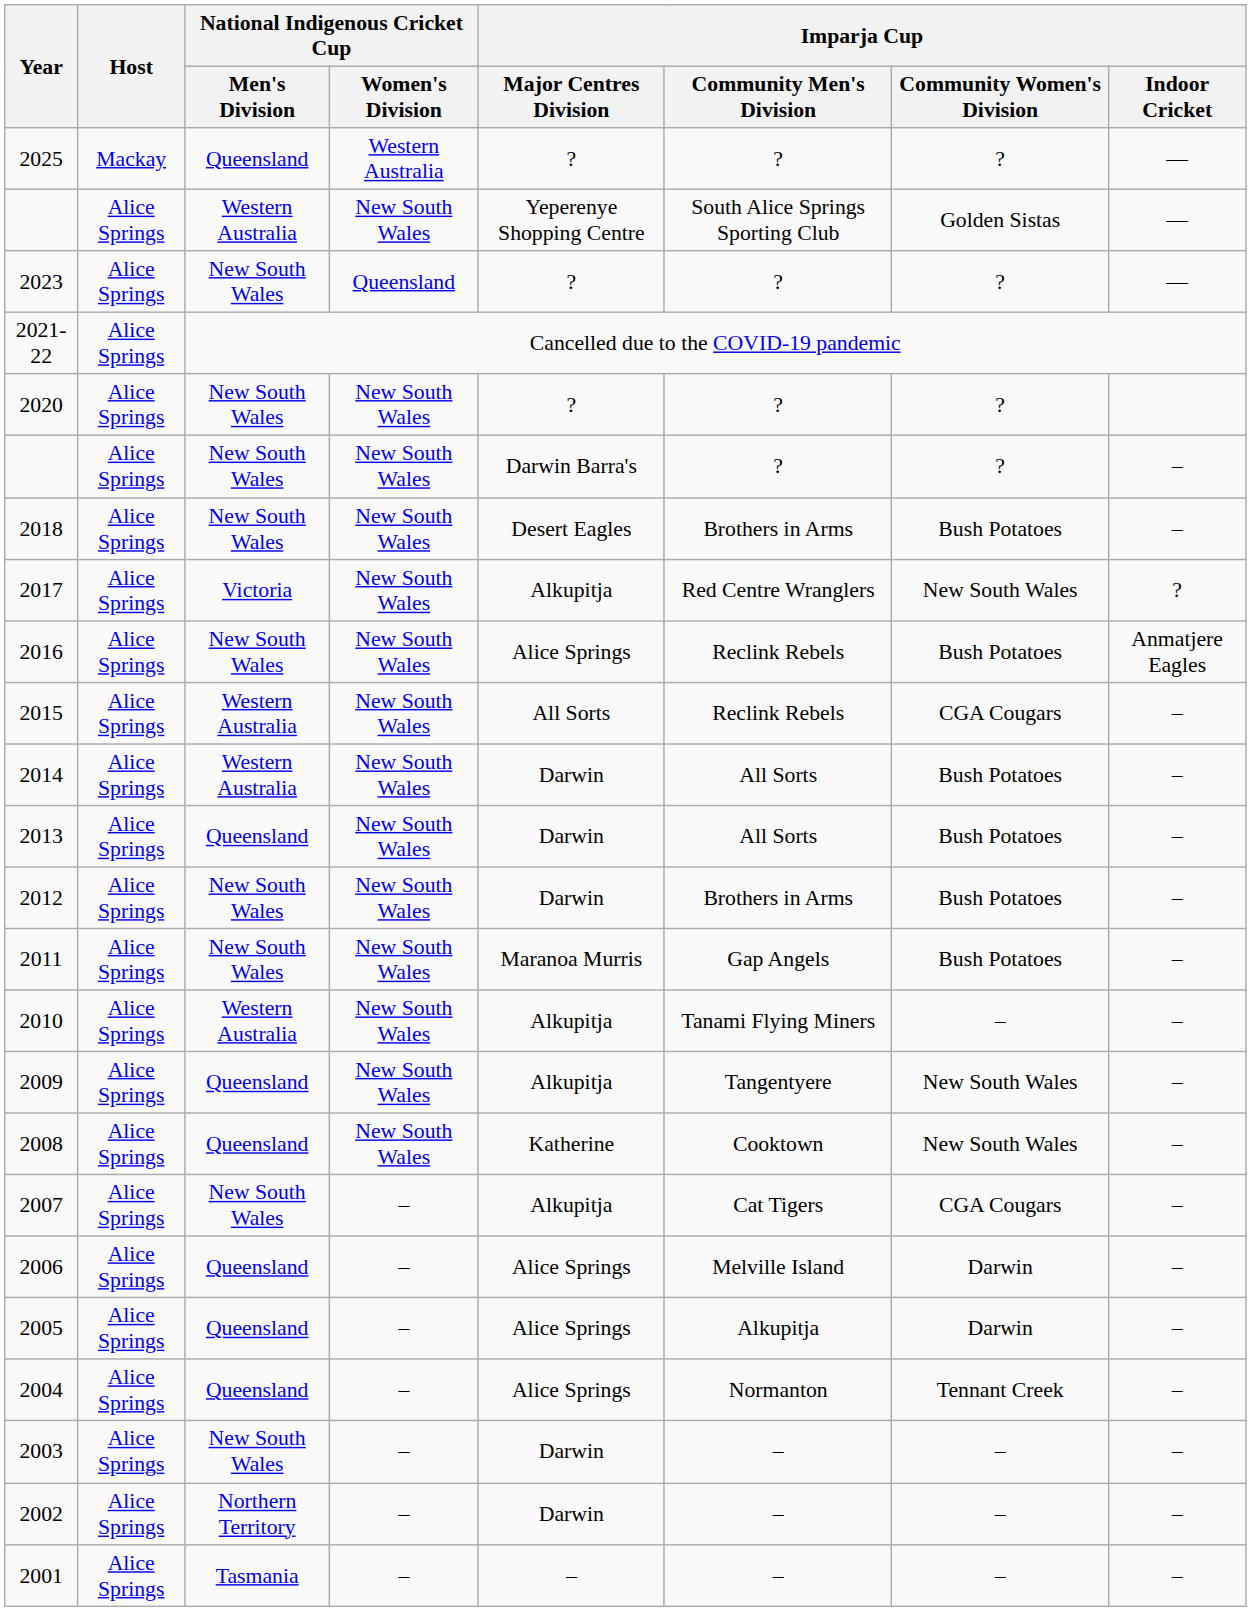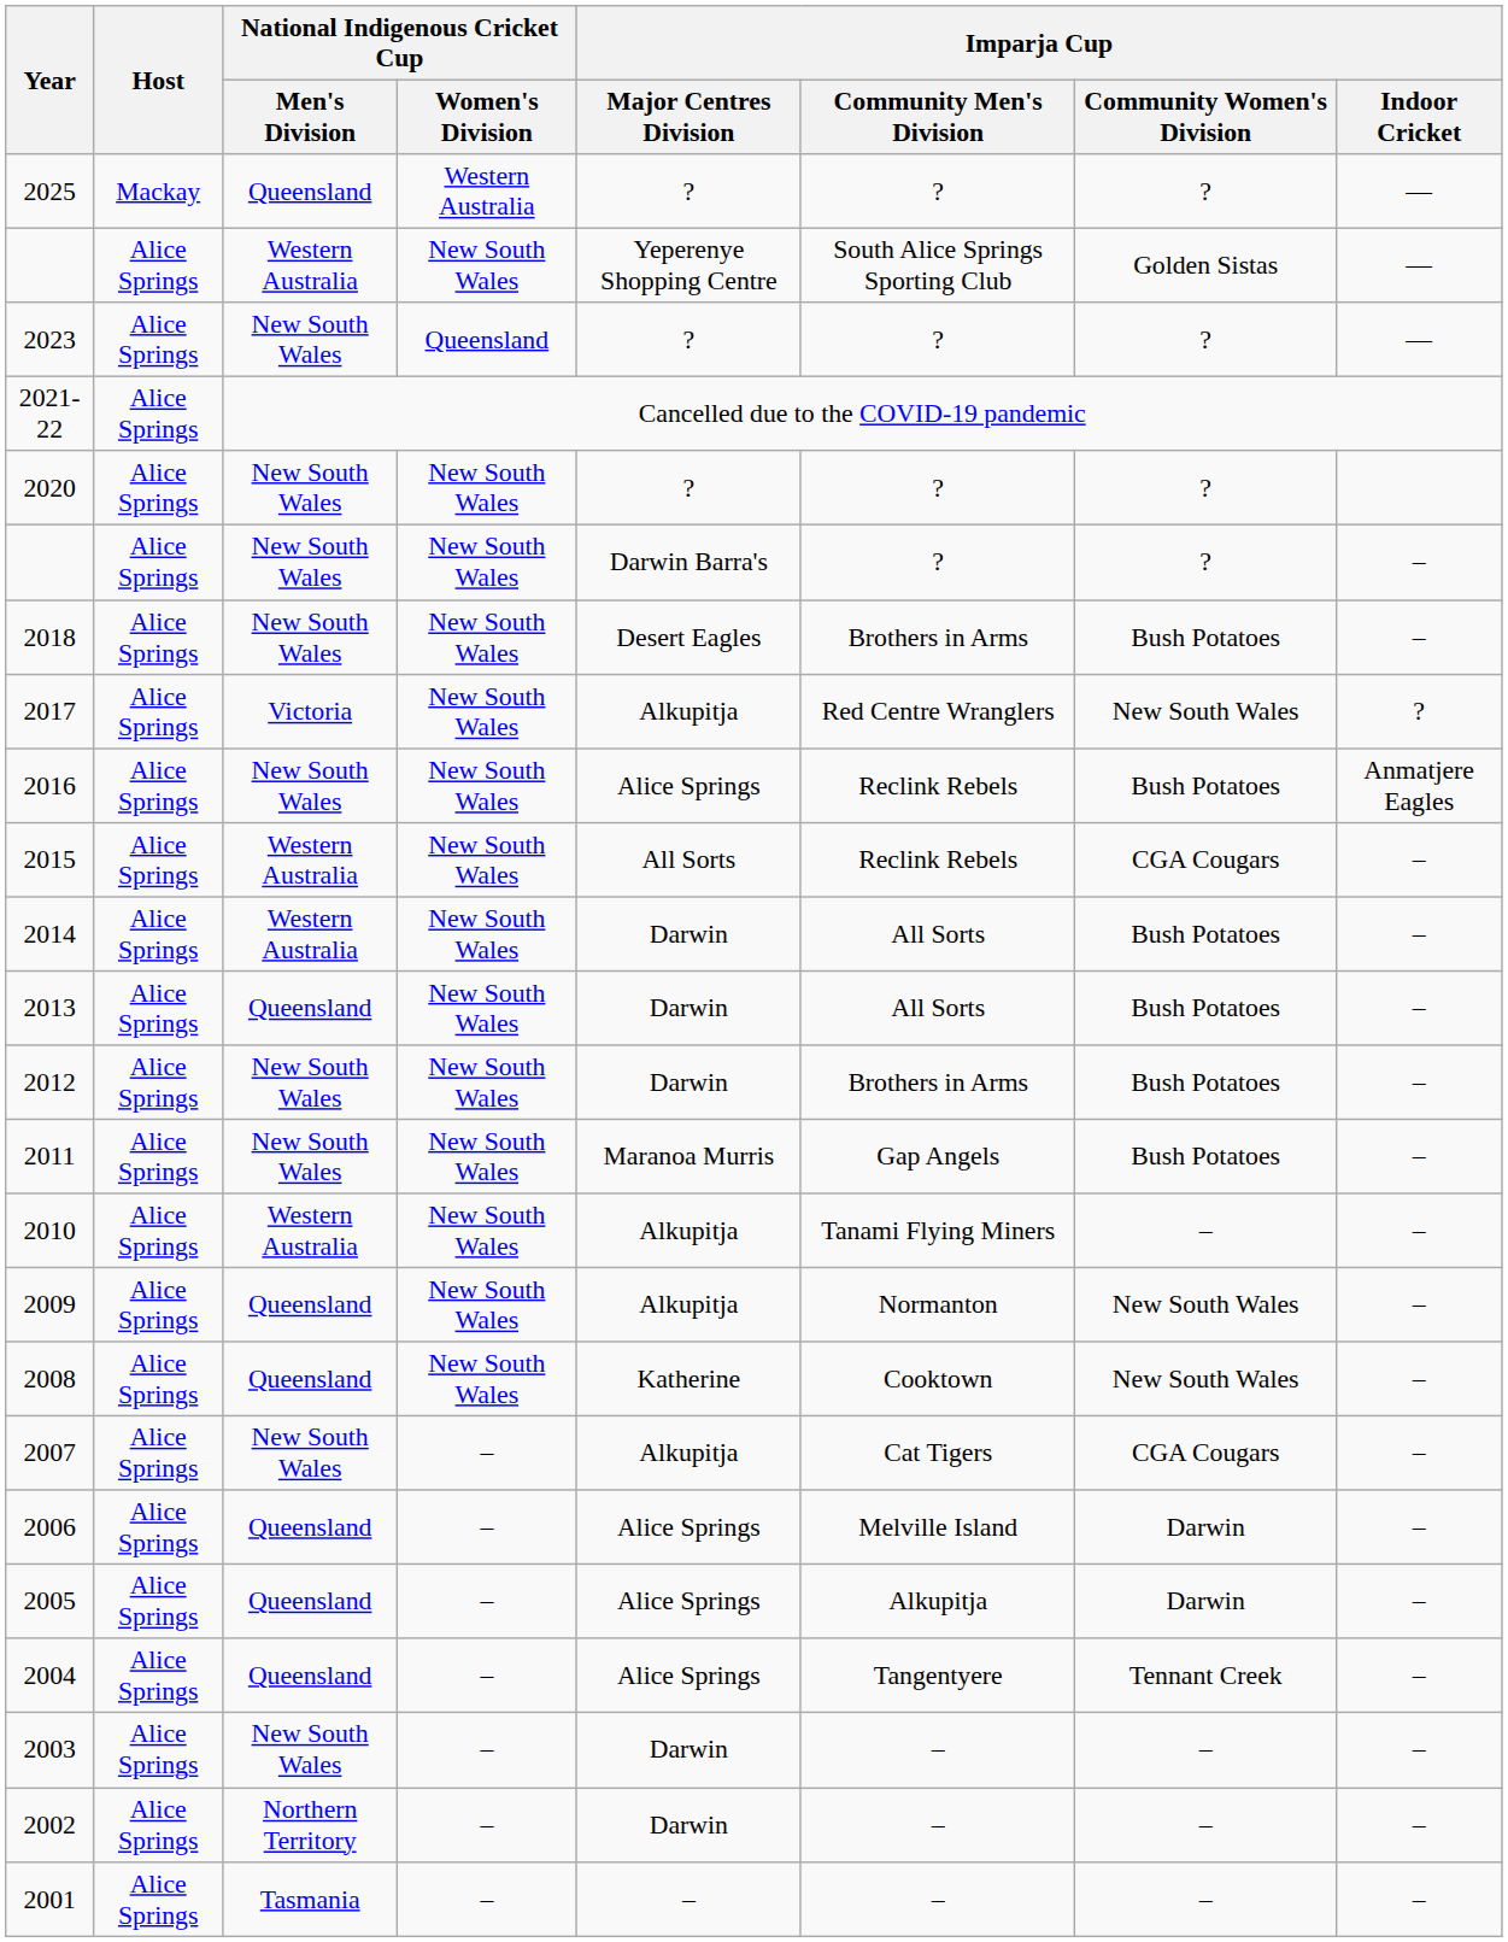2009 | Imparja Cup / Community Men's Division: Tangentyere -> Normanton
2004 | Imparja Cup / Community Men's Division: Normanton -> Tangentyere
